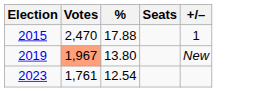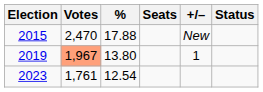+ column: Status
2015 | +/–: 1 -> New
2019 | +/–: New -> 1
